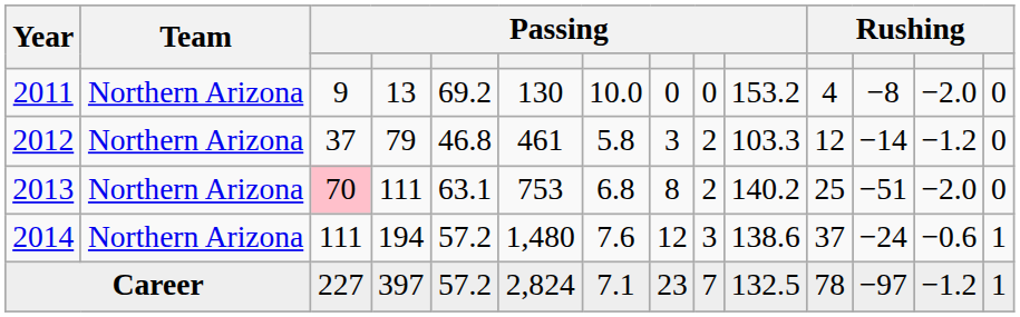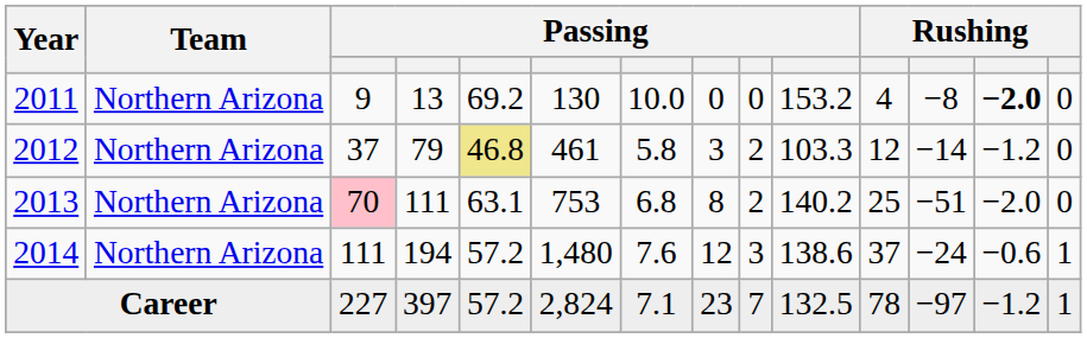2011 | column 13: normal -> bold
2012 | column 5: no background -> khaki background
